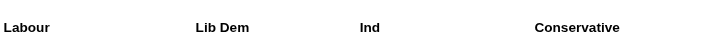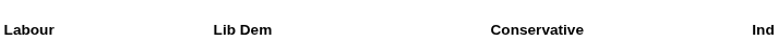columns swapped: 10 <-> 23
